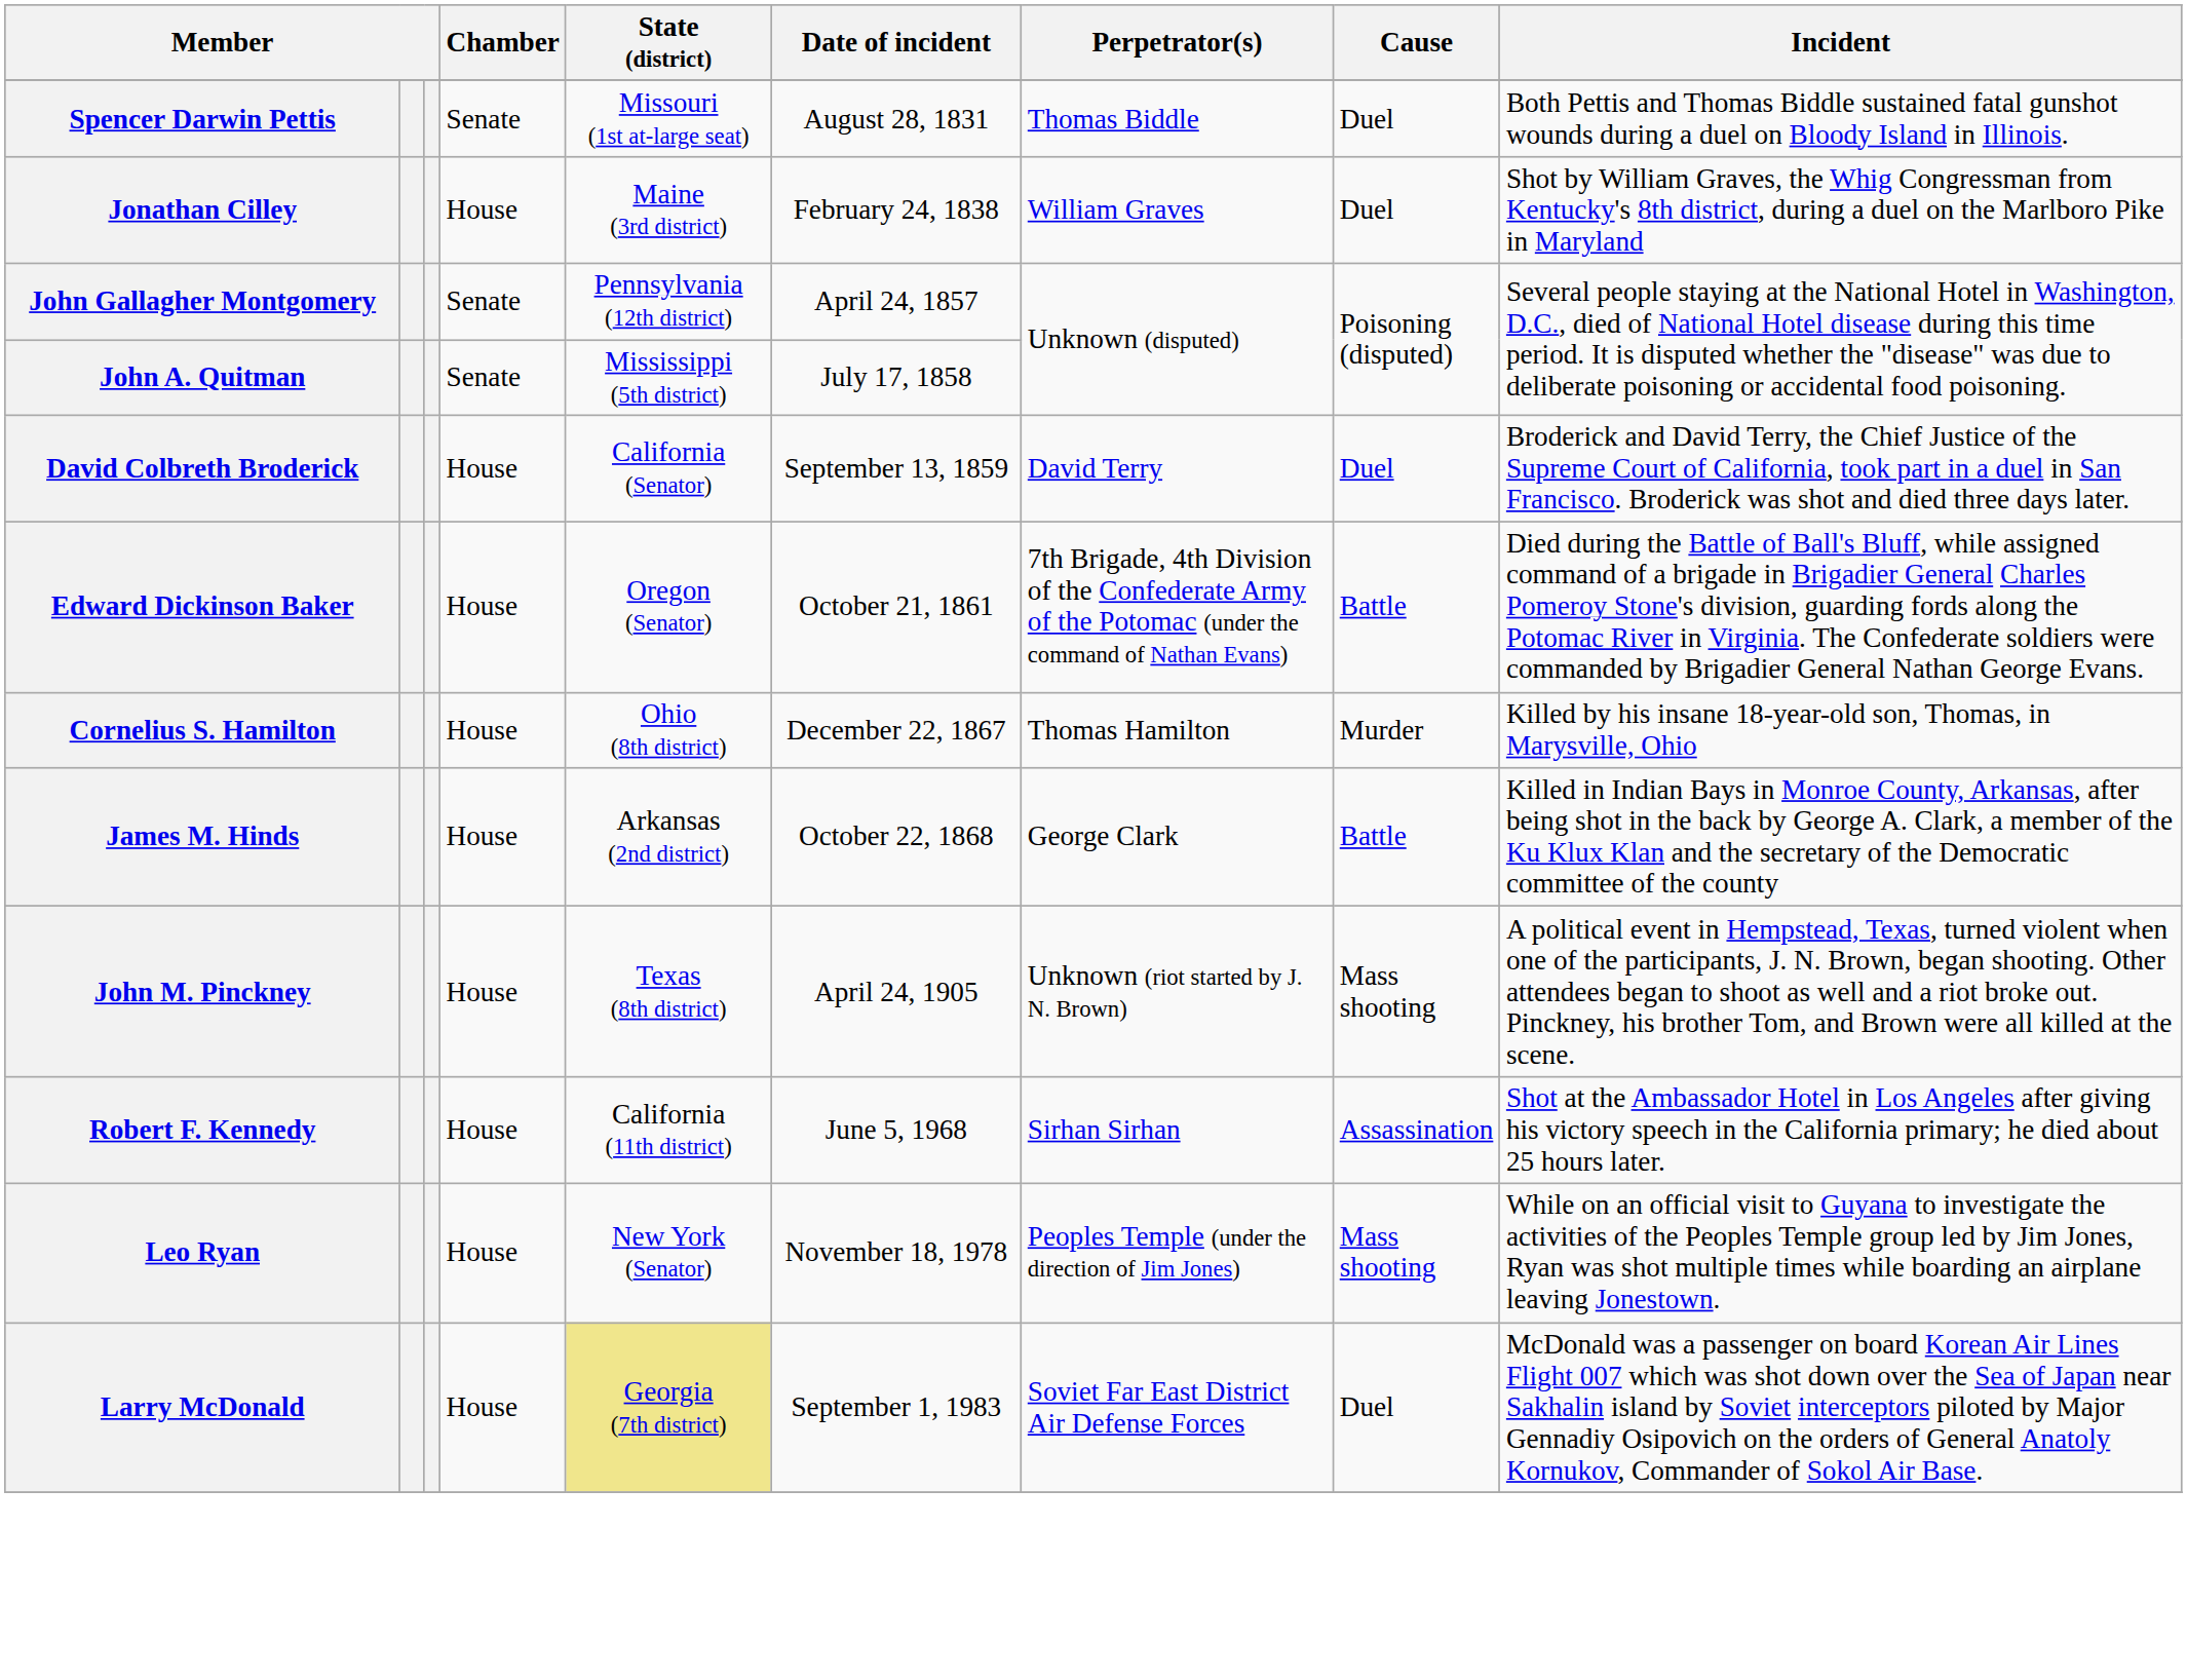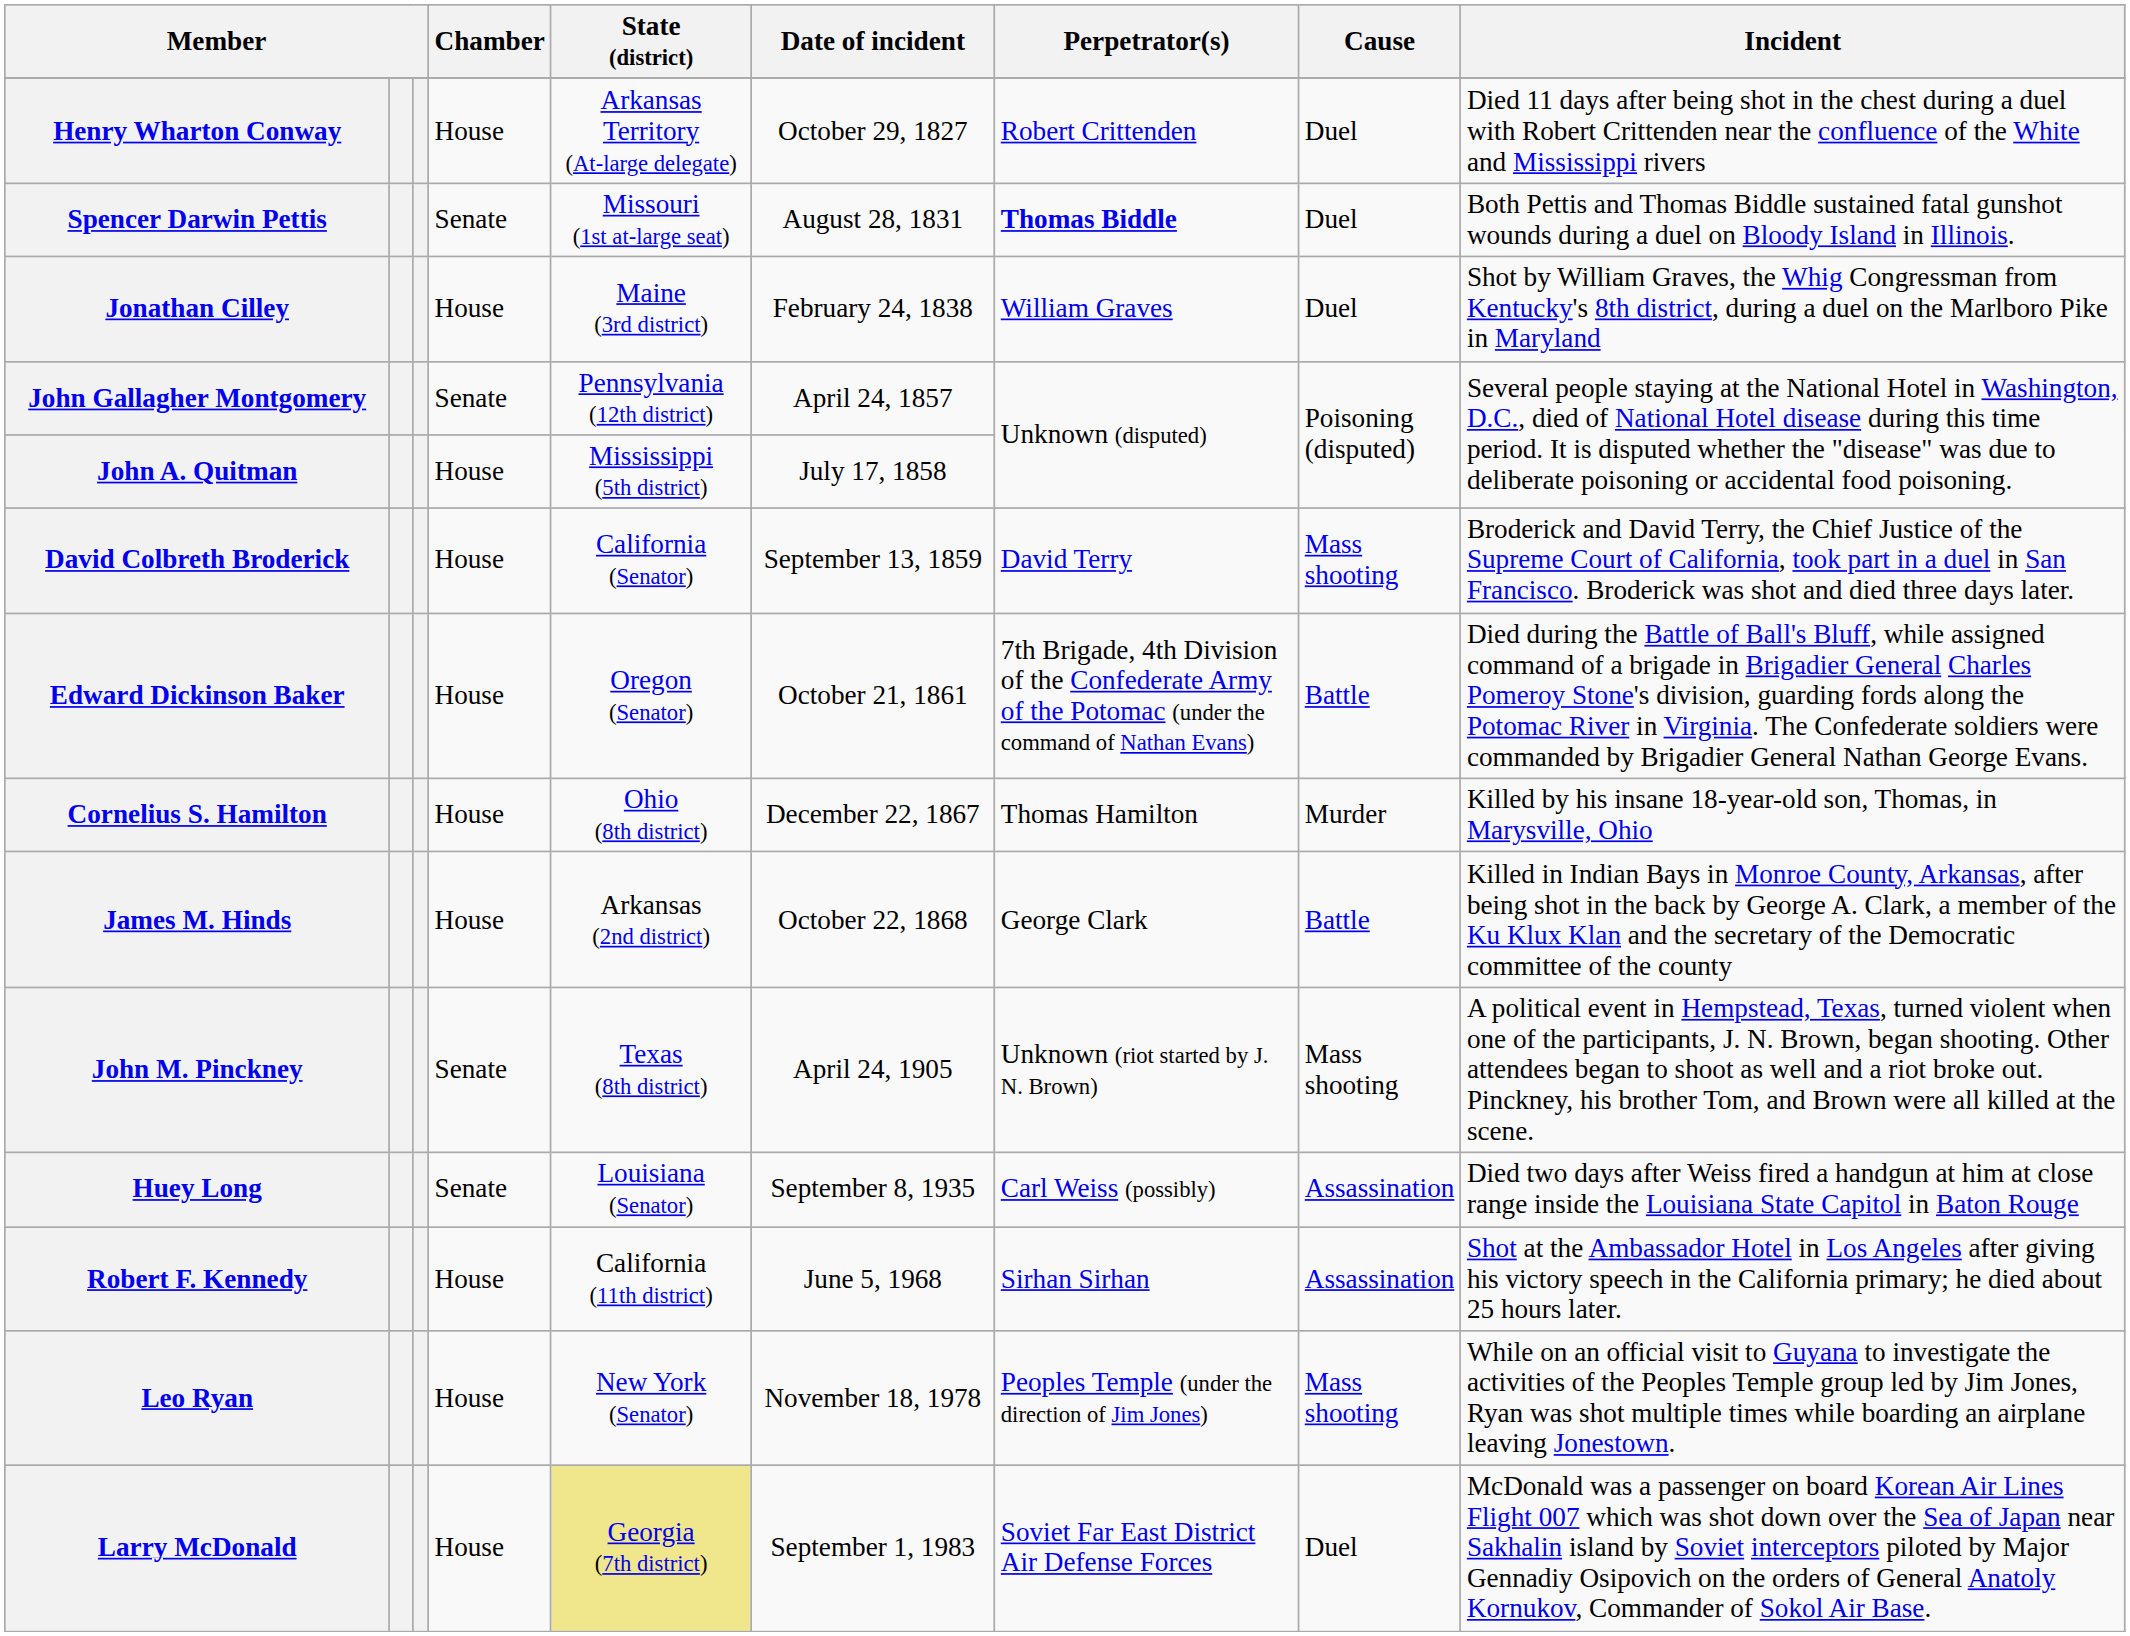+ row: Henry Wharton Conway | House | Arkansas Territory (At-large delegate) | October 29, 1827 | Robert Crittenden | Duel | Died 11 days after being shot in the chest during a duel with Robert Crittenden near the confluence of the White and Mississippi rivers
Spencer Darwin Pettis | Perpetrator(s): normal -> bold
John A. Quitman | Chamber: Senate -> House
David Colbreth Broderick | Cause: Duel -> Mass shooting
John M. Pinckney | Chamber: House -> Senate
+ row: Huey Long | Senate | Louisiana (Senator) | September 8, 1935 | Carl Weiss (possibly) | Assassination | Died two days after Weiss fired a handgun at him at close range inside the Louisiana State Capitol in Baton Rouge
